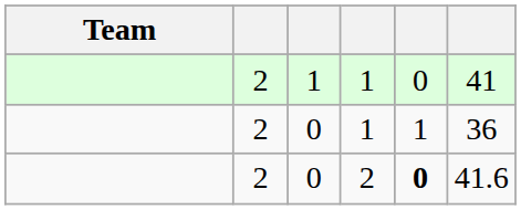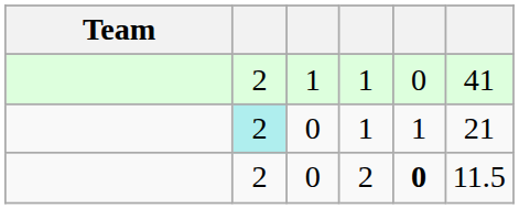row 3 | column 2: no background -> paleturquoise background
row 3 | column 6: 36 -> 21
row 4 | column 6: 41.6 -> 11.5
